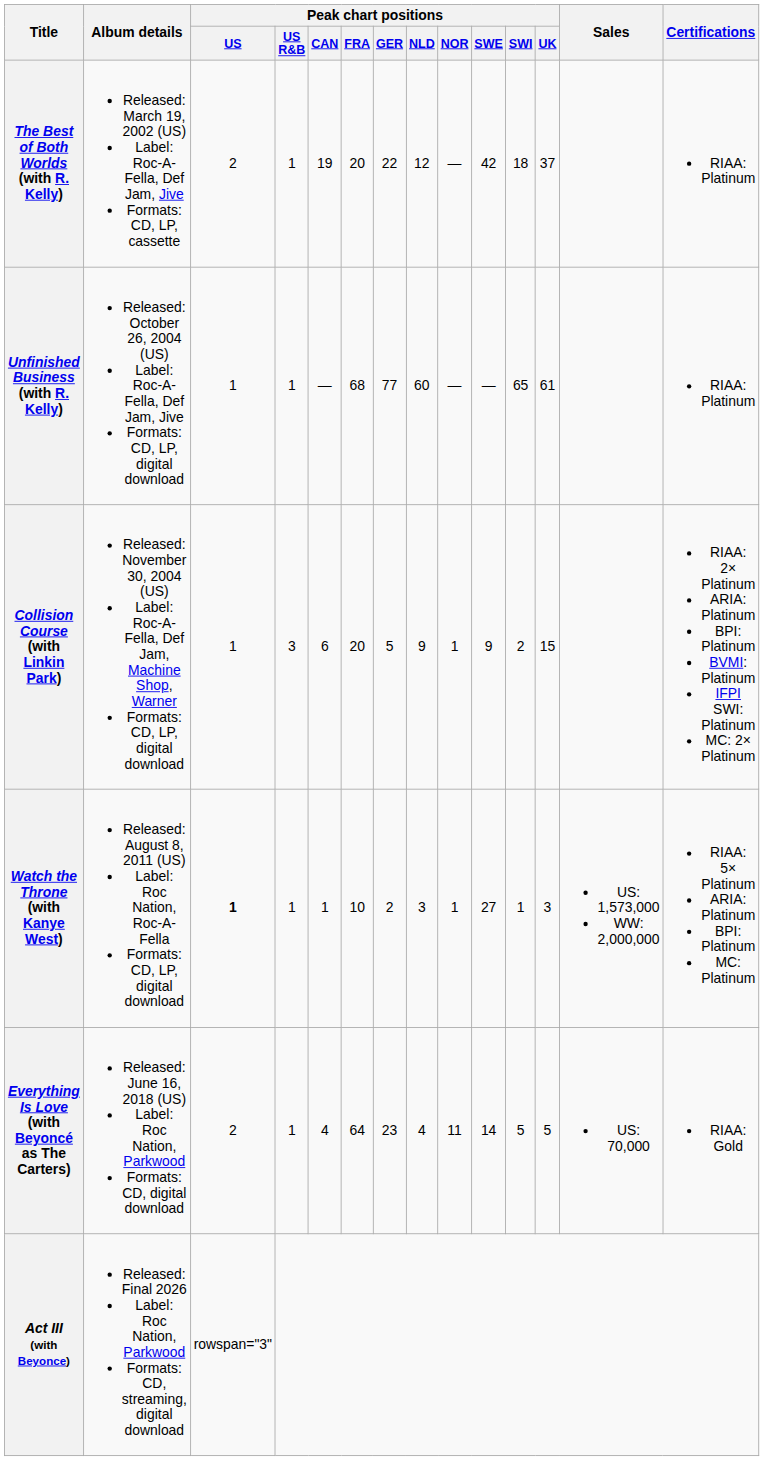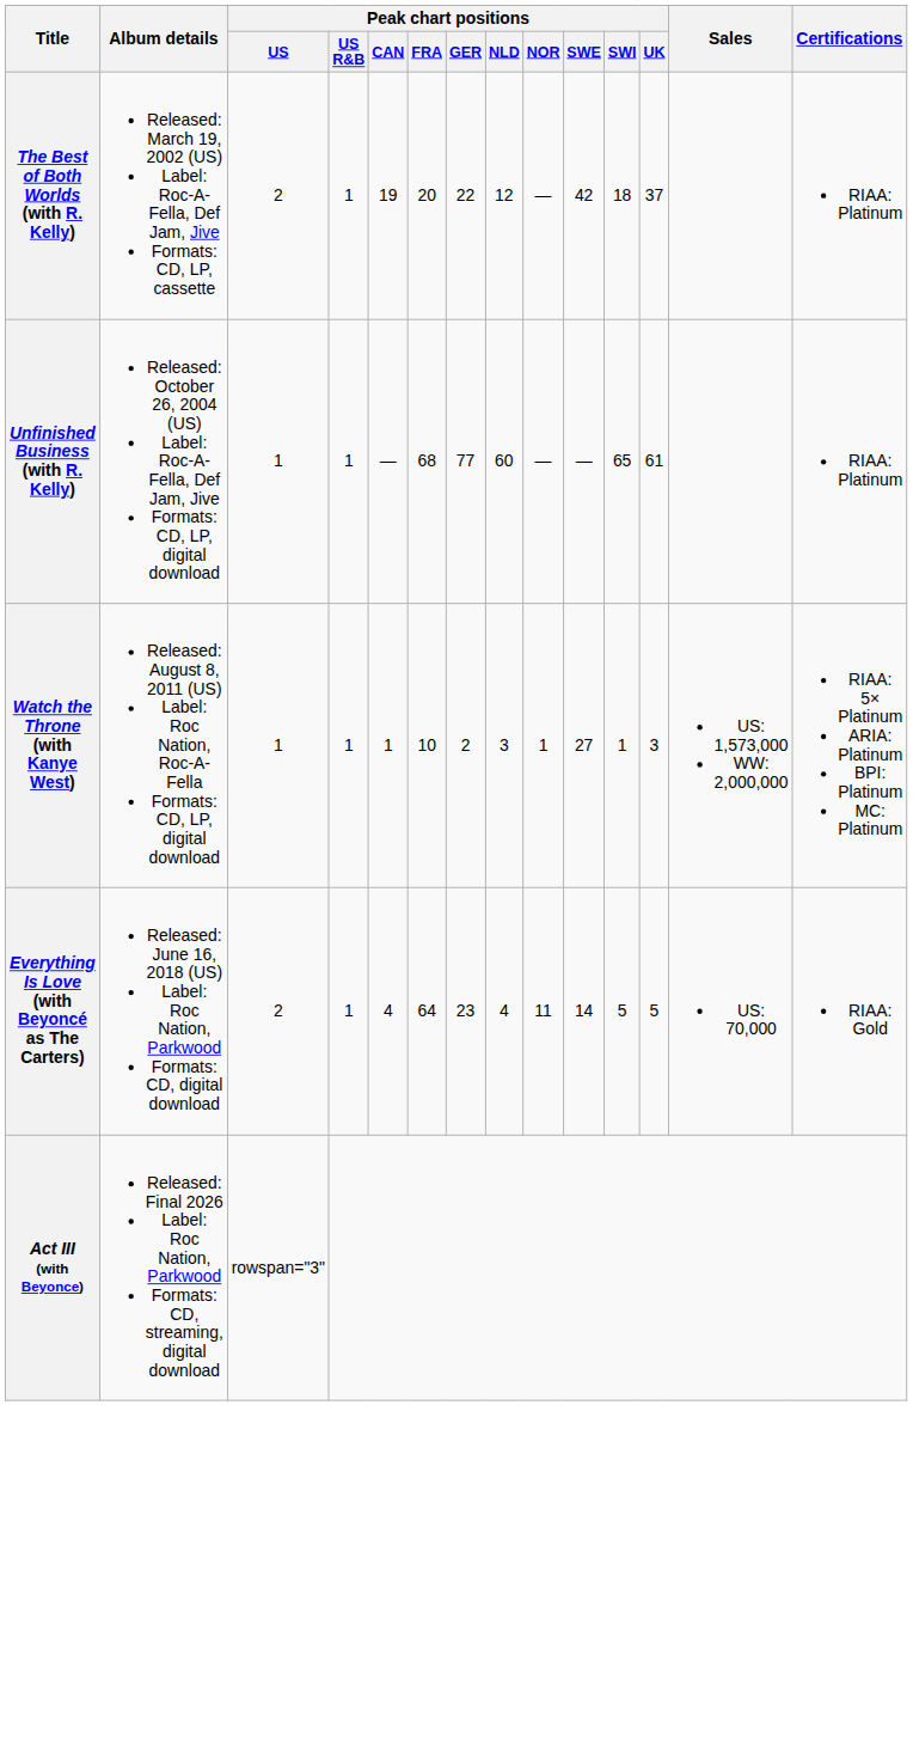- row: Collision Course (with Linkin Park) | Released: November 30, 2004 (US) Label: Roc-A-Fella, Def Jam, Machine Shop, Warner Formats: CD, LP, digital download | 1 | 3 | 6 | 20 | 5 | 9 | 1 | 9 | 2 | 15 | RIAA: 2× Platinum ARIA: Platinum BPI: Platinum BVMI: Platinum IFPI SWI: Platinum MC: 2× Platinum
Watch the Throne (with Kanye West) | Peak chart positions / US: bold -> normal
